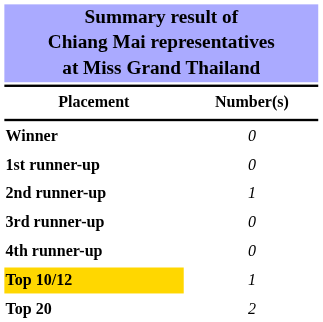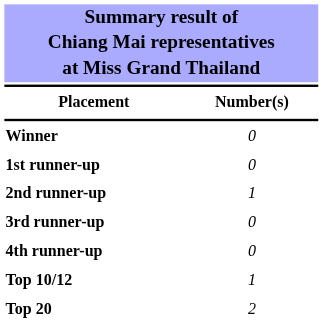row 8 | column 1: gold background -> no background
